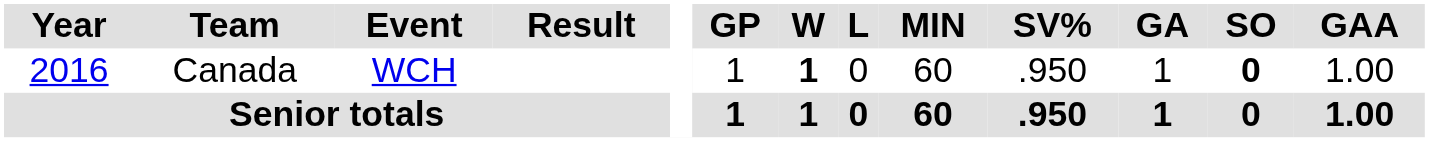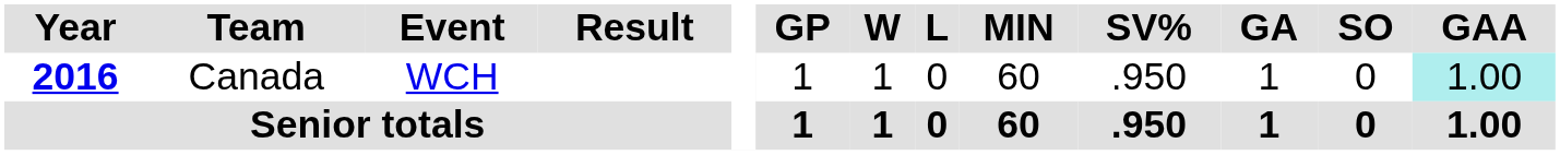Canada | Year: normal -> bold
Canada | W: bold -> normal
Canada | SO: bold -> normal
Canada | GAA: no background -> paleturquoise background
